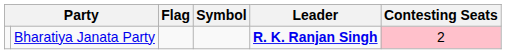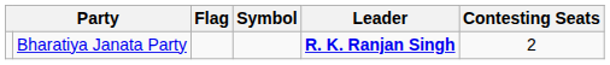Bharatiya Janata Party | Contesting Seats: pink background -> no background
